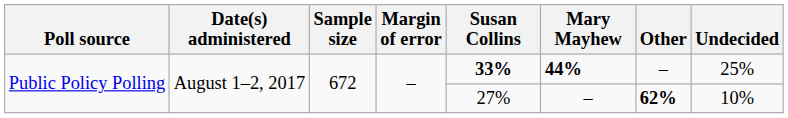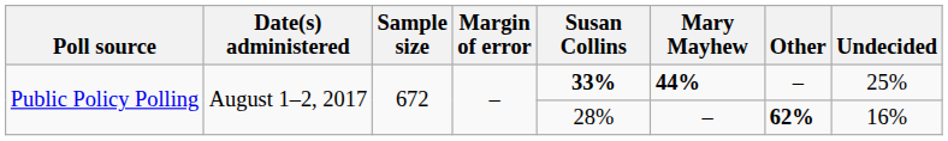row 3 | Susan Collins: 27% -> 28%
row 3 | Undecided: 10% -> 16%
